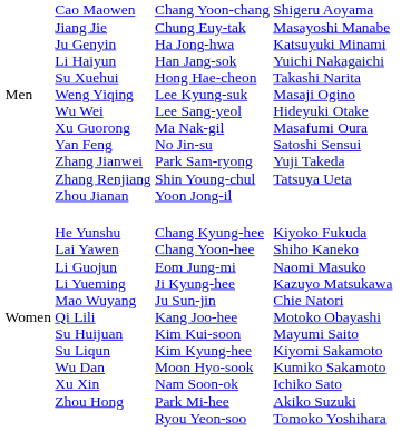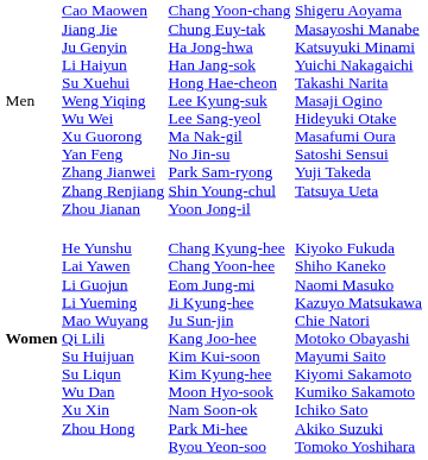Women | column 1: normal -> bold
